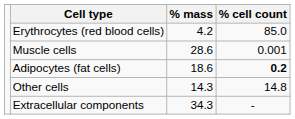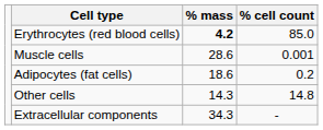Erythrocytes (red blood cells) | % mass: normal -> bold
Adipocytes (fat cells) | % cell count: bold -> normal
